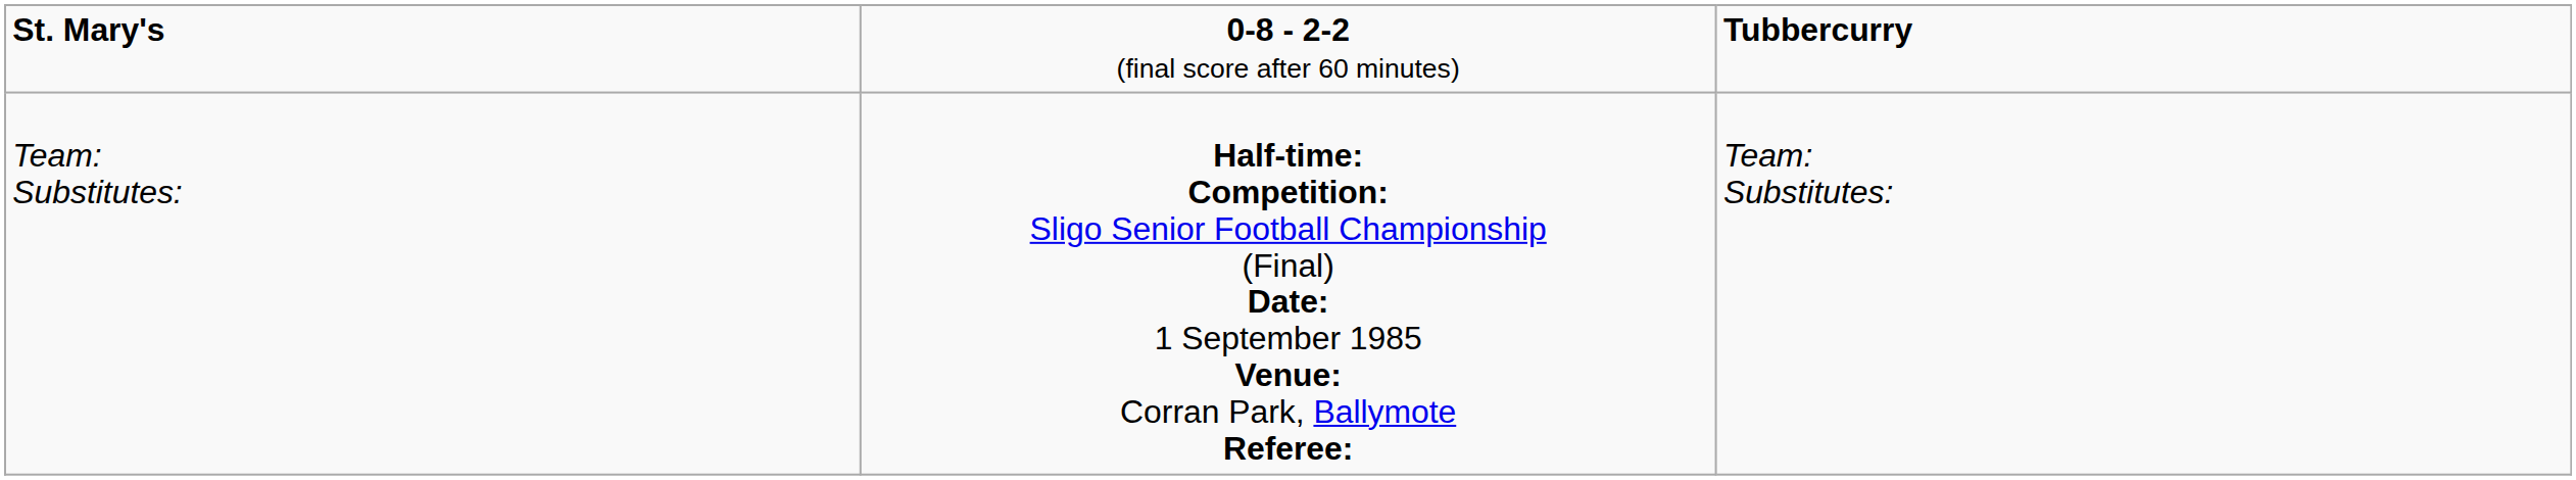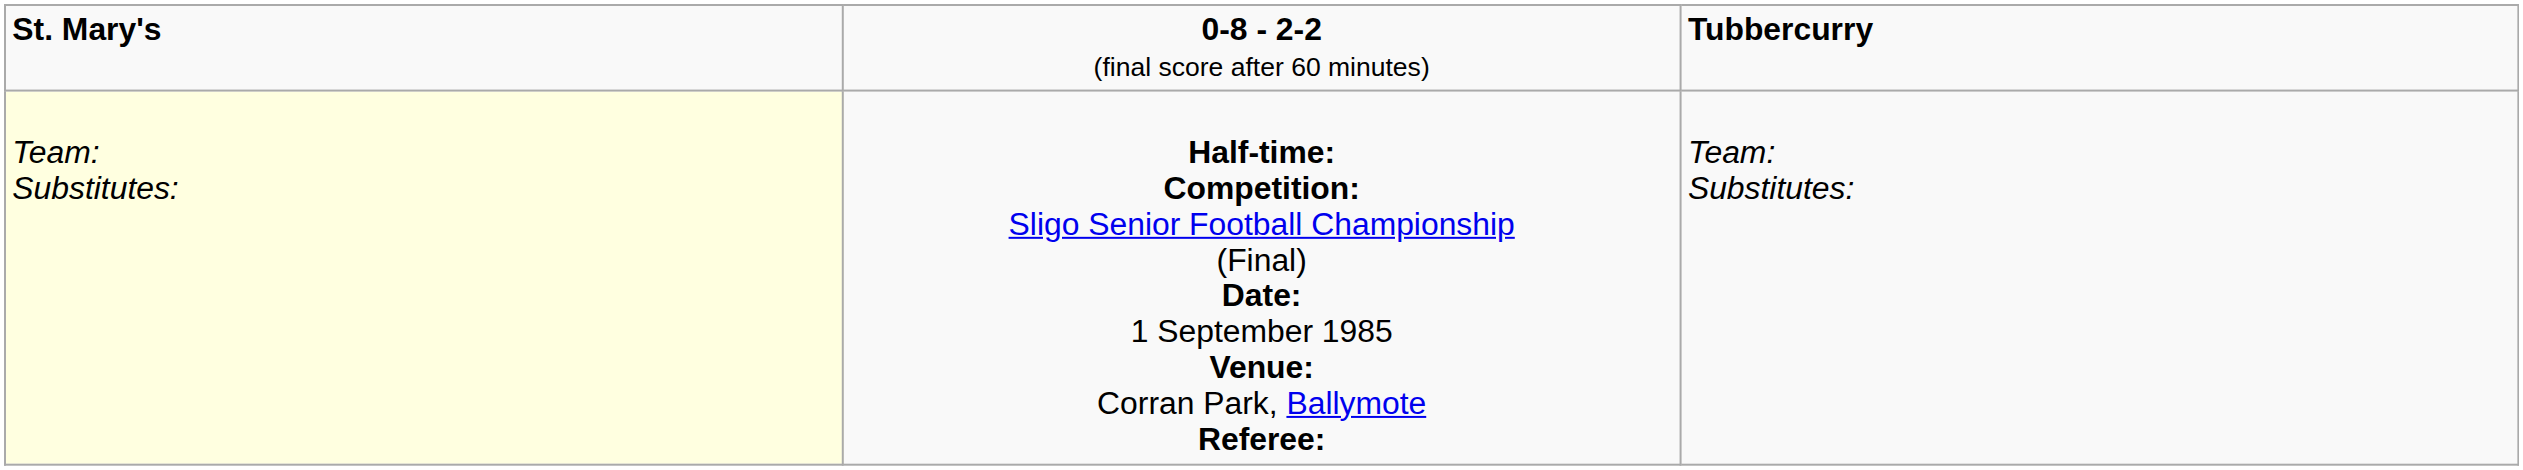row 2 | column 1: no background -> lightyellow background
